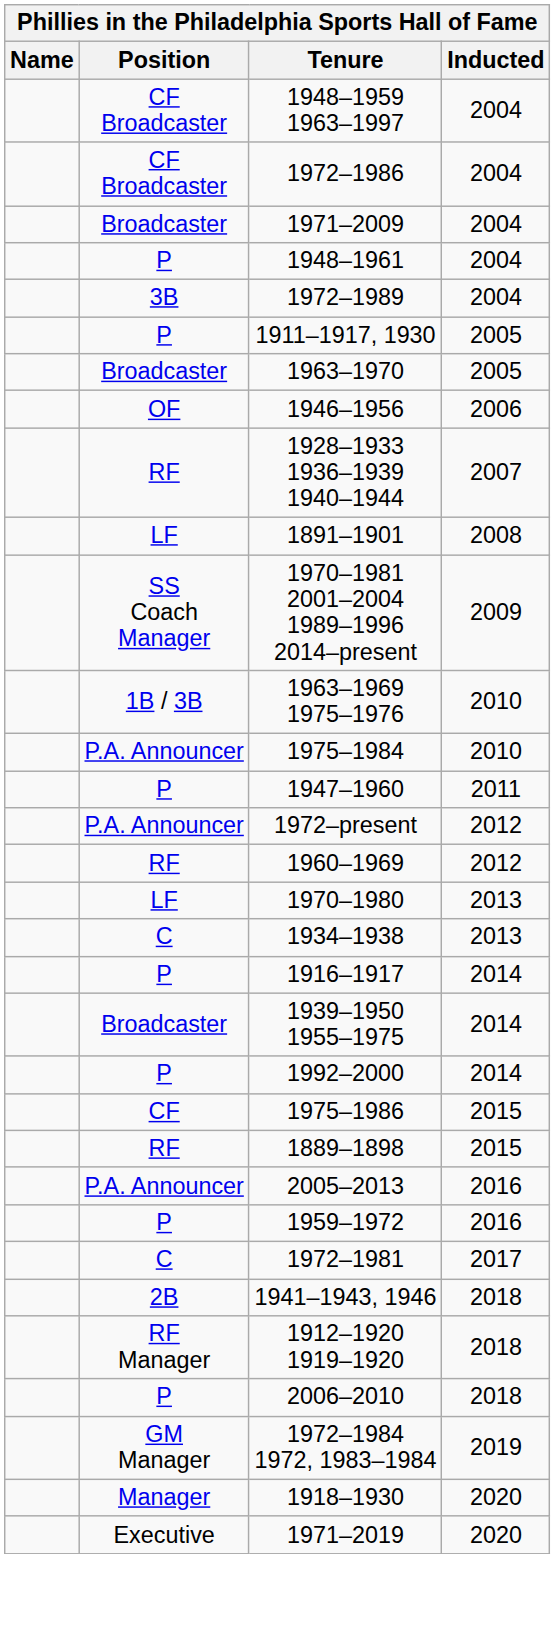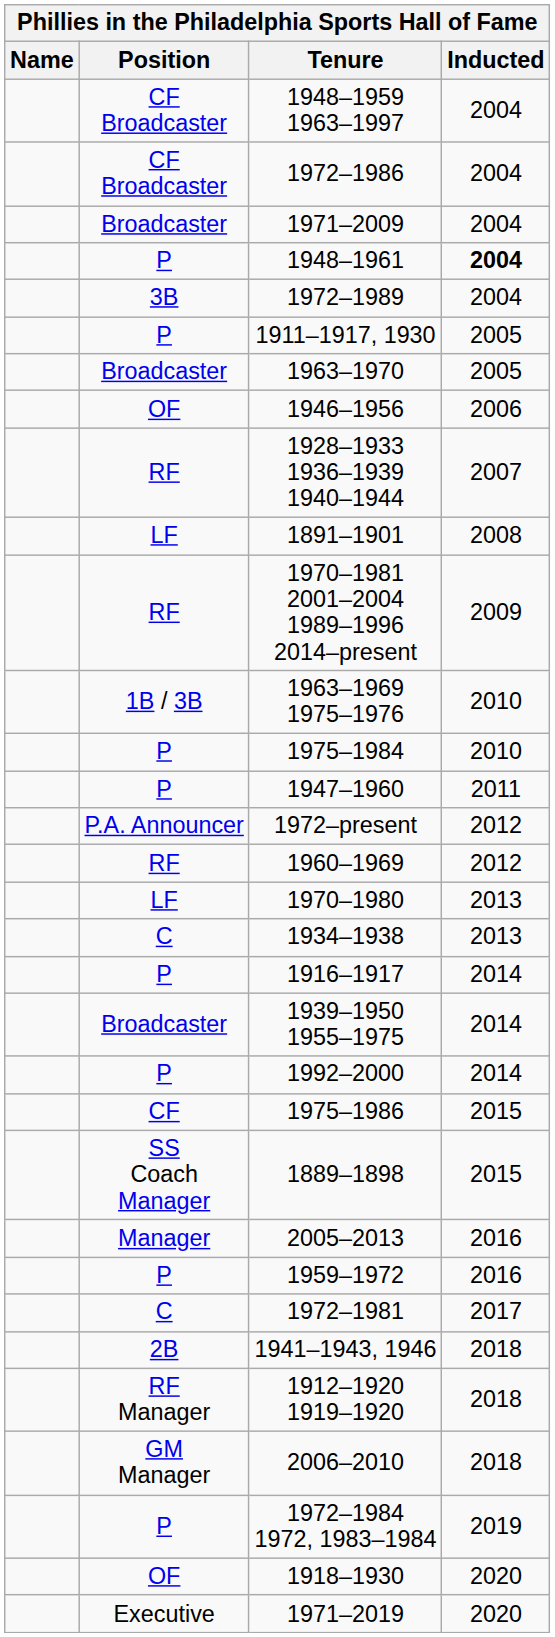1948–1961 | Inducted: normal -> bold
1970–1981 2001–2004 1989–1996 2014–present | Position: SS Coach Manager -> RF
1975–1984 | Position: P.A. Announcer -> P
1889–1898 | Position: RF -> SS Coach Manager
2005–2013 | Position: P.A. Announcer -> Manager
2006–2010 | Position: P -> GM Manager
1972–1984 1972, 1983–1984 | Position: GM Manager -> P
1918–1930 | Position: Manager -> OF
